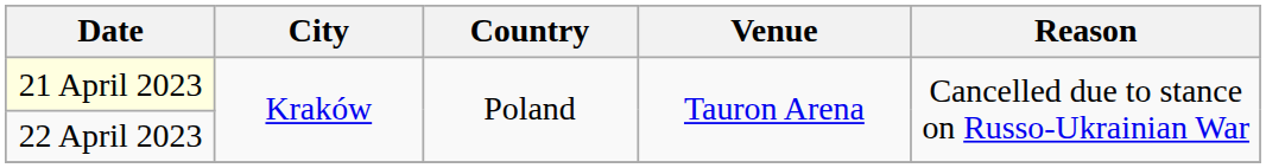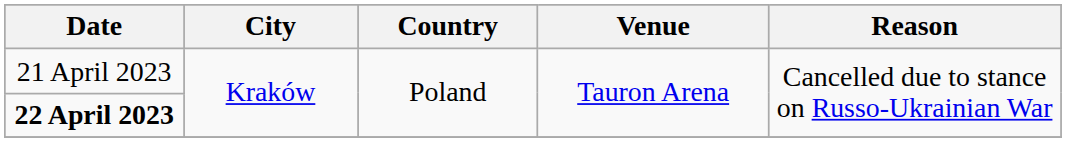21 April 2023 | Date: lightyellow background -> no background
22 April 2023 | Date: normal -> bold
